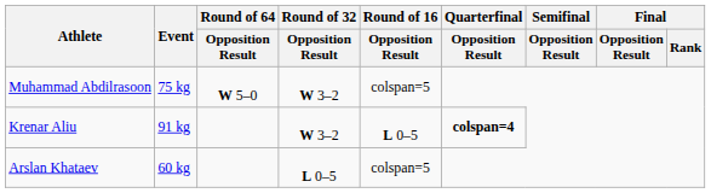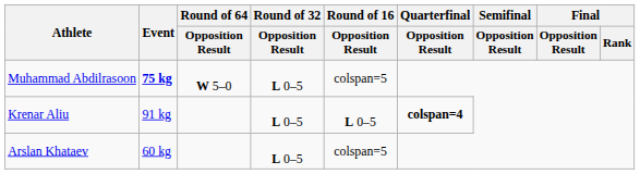Muhammad Abdilrasoon | Event: normal -> bold
Muhammad Abdilrasoon | Round of 32 / Opposition Result: W 3–2 -> L 0–5
Krenar Aliu | Round of 32 / Opposition Result: W 3–2 -> L 0–5
